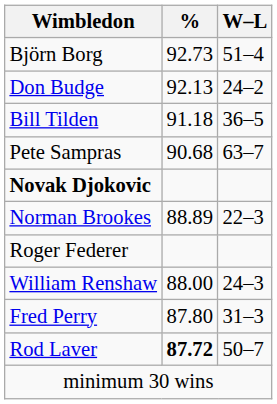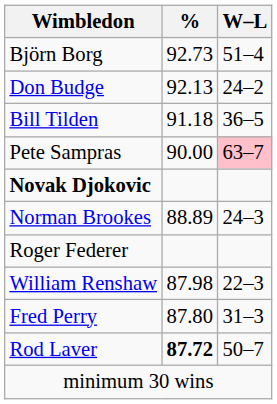Pete Sampras | %: 90.68 -> 90.00
Pete Sampras | W–L: no background -> pink background
Norman Brookes | W–L: 22–3 -> 24–3
William Renshaw | %: 88.00 -> 87.98
William Renshaw | W–L: 24–3 -> 22–3
